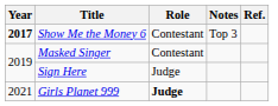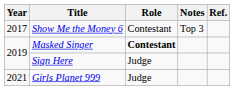Show Me the Money 6 | Year: bold -> normal
Masked Singer | Role: normal -> bold
Girls Planet 999 | Role: bold -> normal
